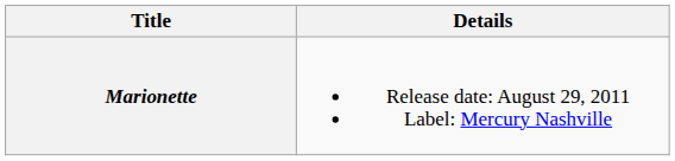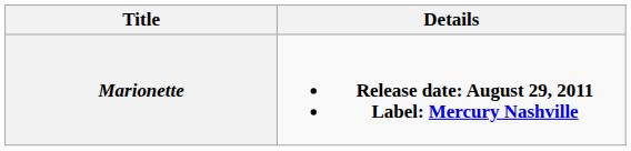Marionette | Details: normal -> bold
